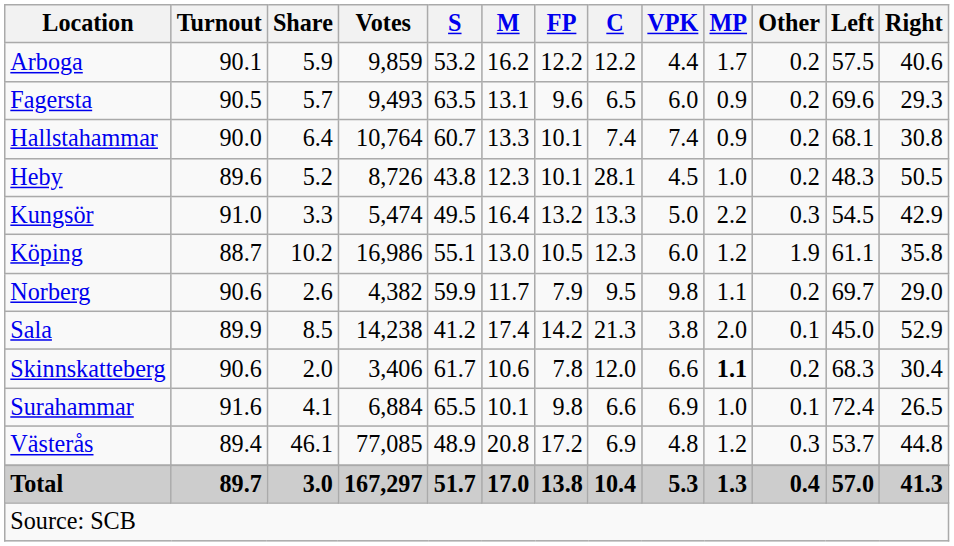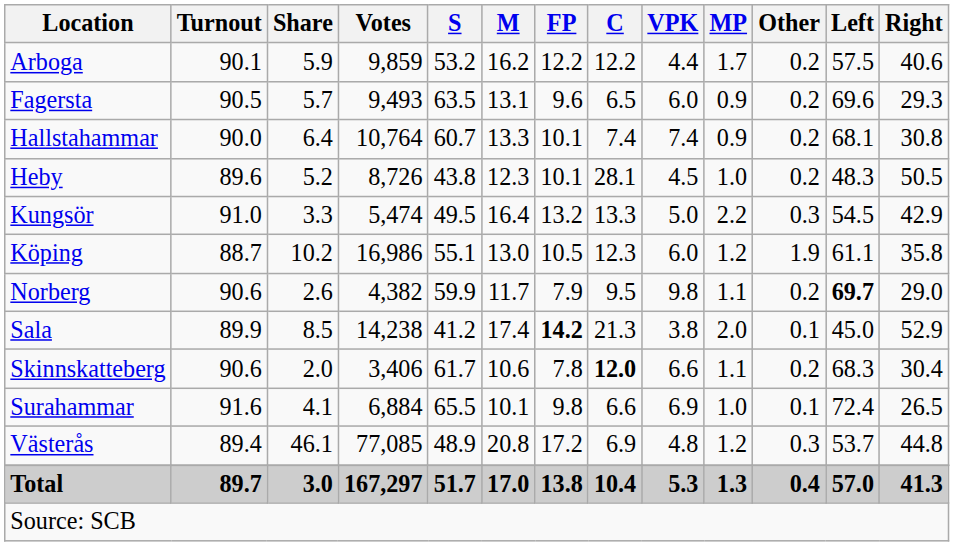Norberg | Left: normal -> bold
Sala | FP: normal -> bold
Skinnskatteberg | C: normal -> bold
Skinnskatteberg | MP: bold -> normal
